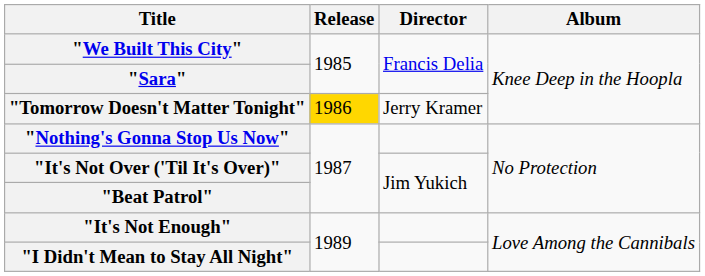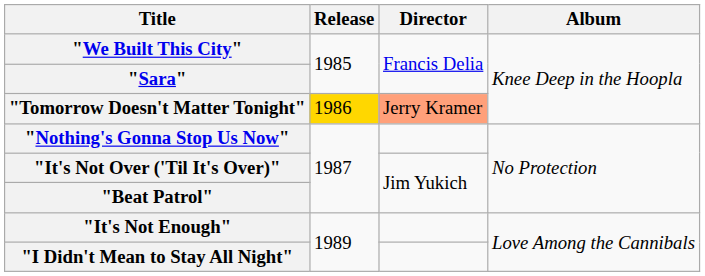"Tomorrow Doesn't Matter Tonight" | Director: no background -> lightsalmon background
